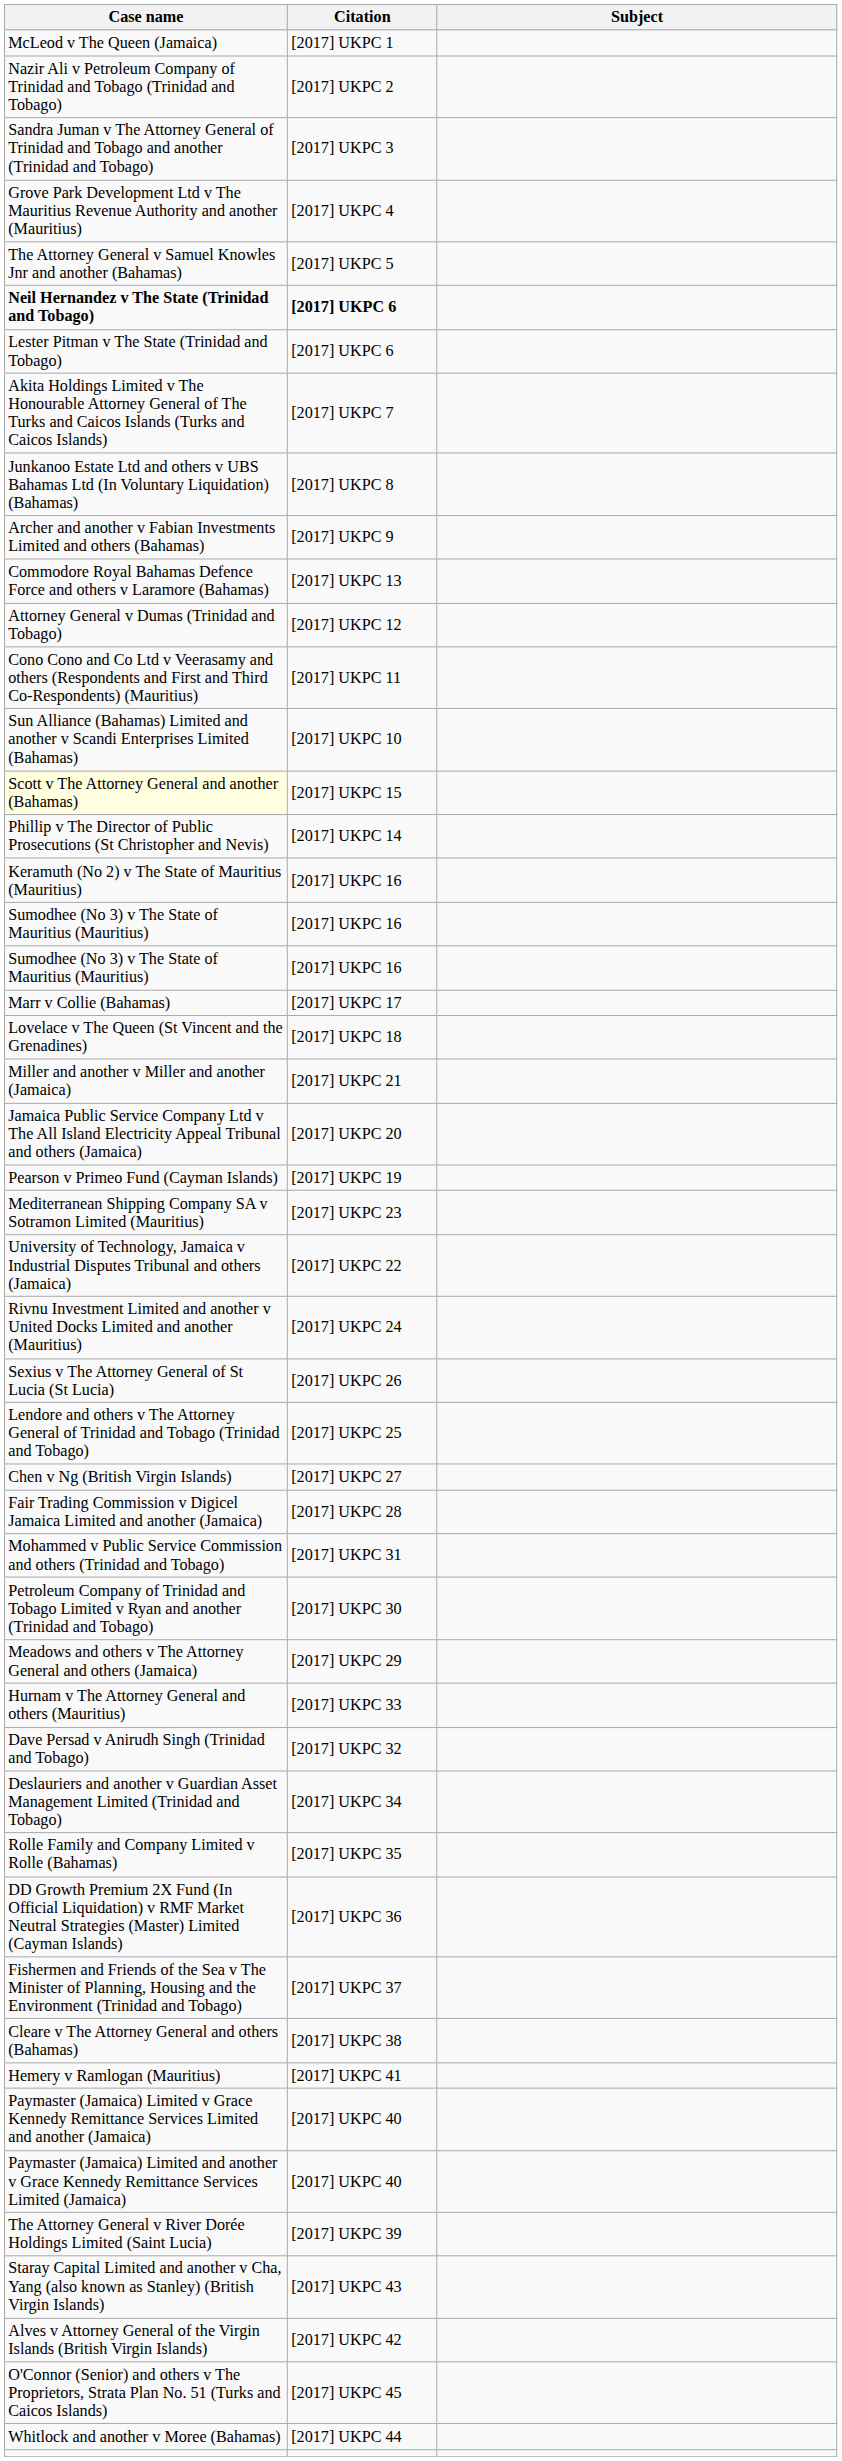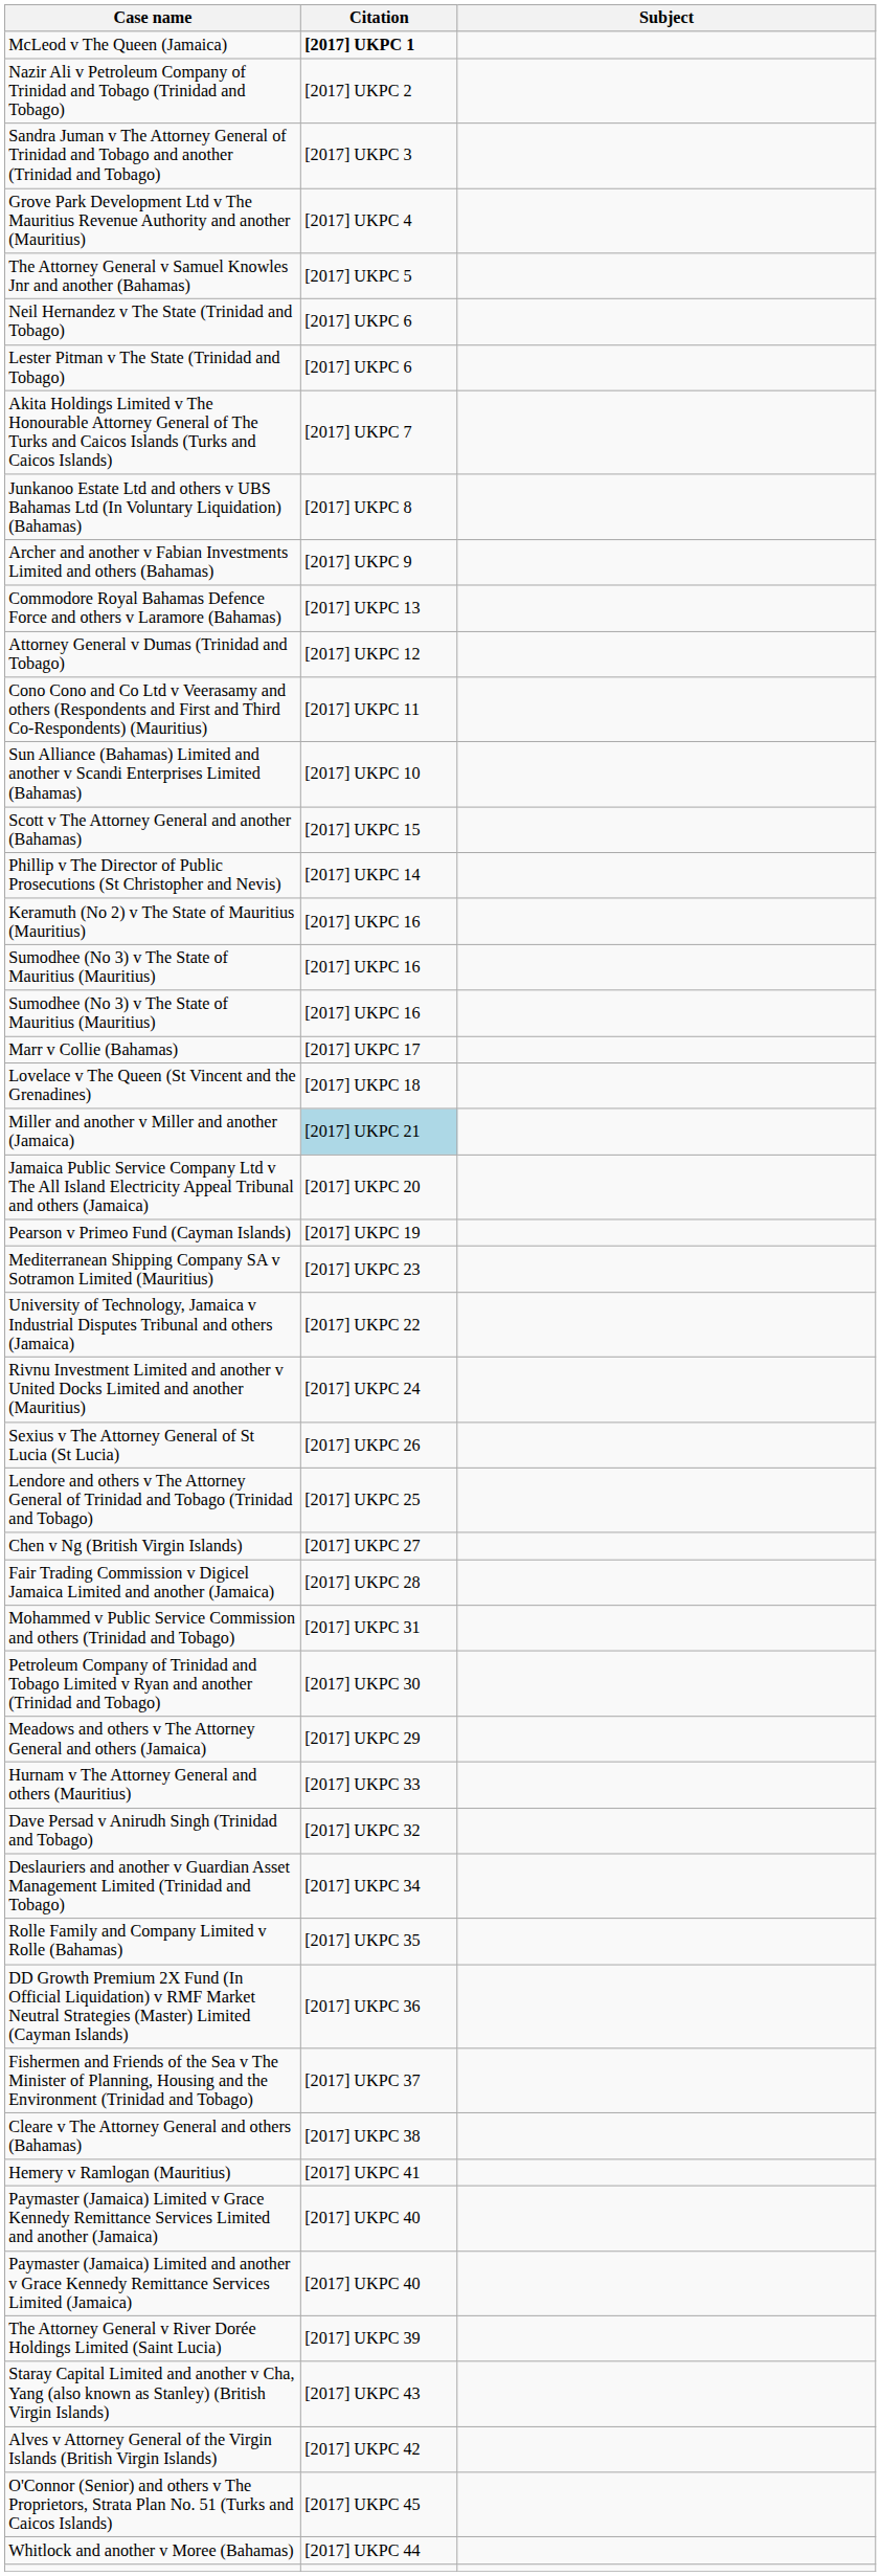McLeod v The Queen (Jamaica) | Citation: normal -> bold
Neil Hernandez v The State (Trinidad and Tobago) | Case name: bold -> normal
Neil Hernandez v The State (Trinidad and Tobago) | Citation: bold -> normal
Scott v The Attorney General and another (Bahamas) | Case name: lightyellow background -> no background
Miller and another v Miller and another (Jamaica) | Citation: no background -> lightblue background
